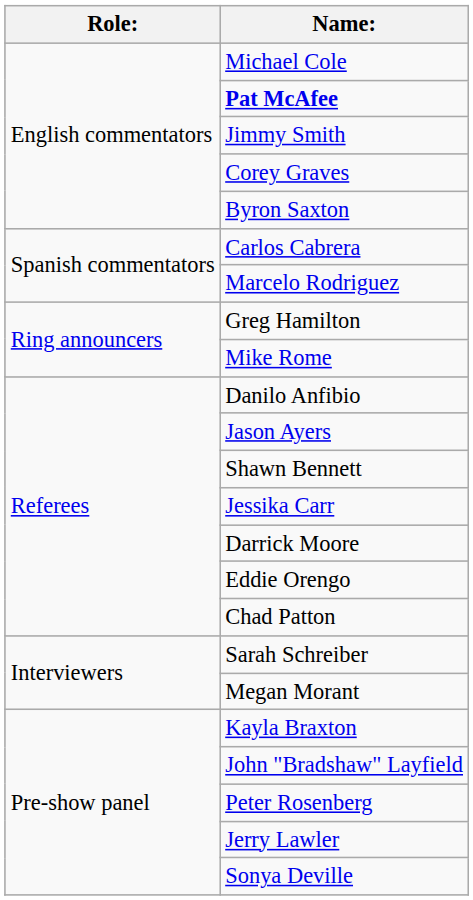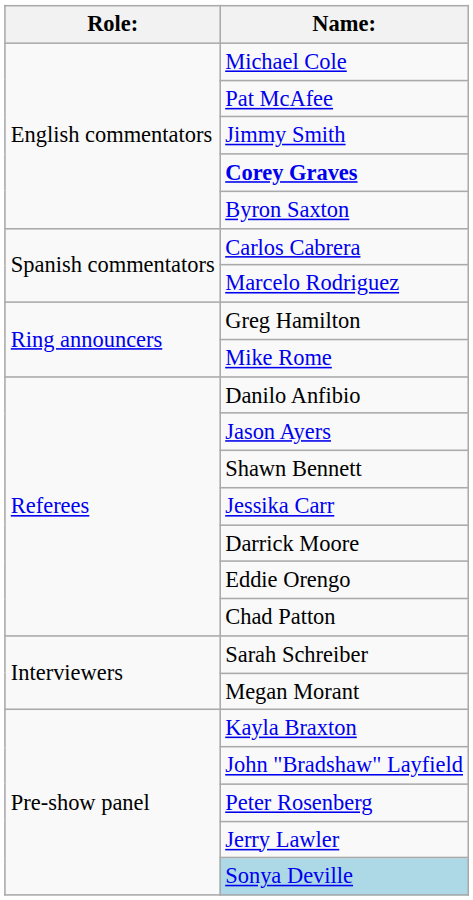Pat McAfee | Name:: bold -> normal
Corey Graves | Name:: normal -> bold
Sonya Deville | Name:: no background -> lightblue background
